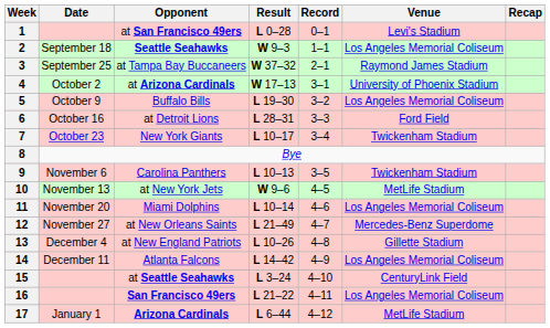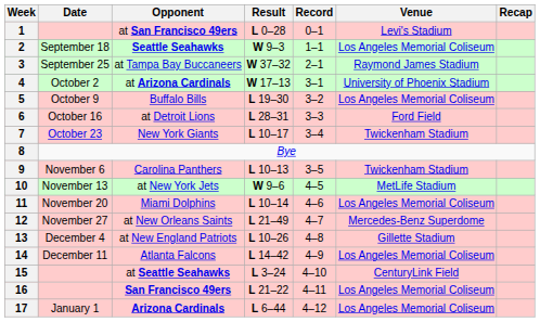17 | Venue: MetLife Stadium -> Los Angeles Memorial Coliseum
